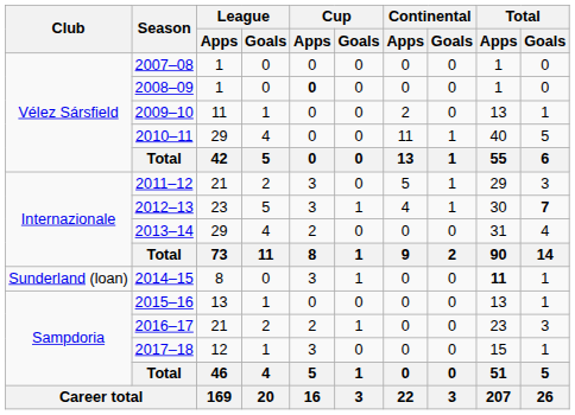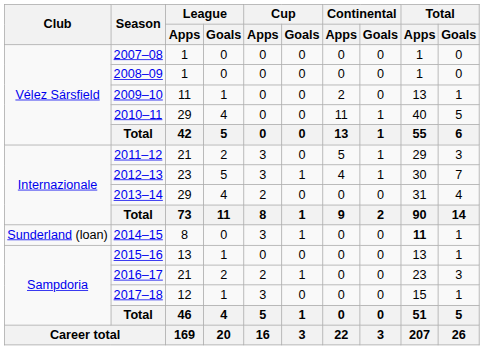2008–09 | Cup / Apps: bold -> normal
2012–13 | Total / Goals: bold -> normal
